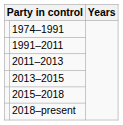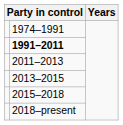1991–2011 | column 2: normal -> bold
